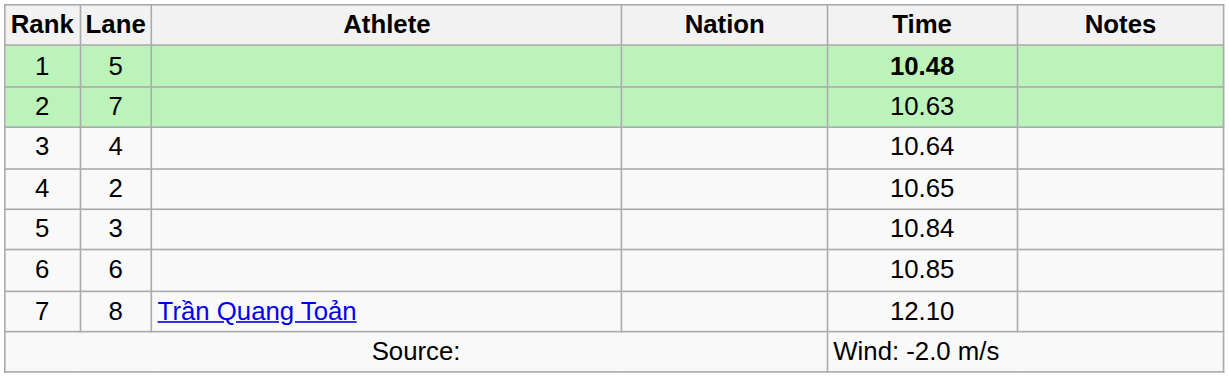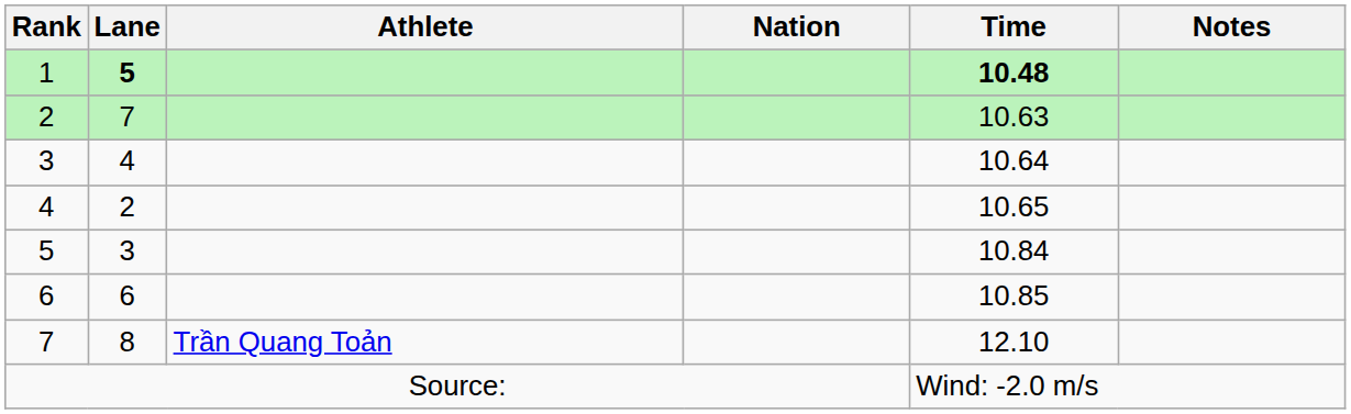1 | Lane: normal -> bold
